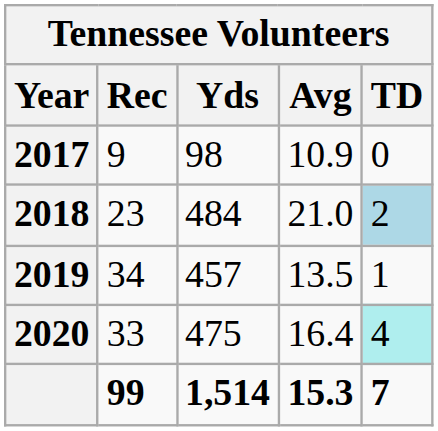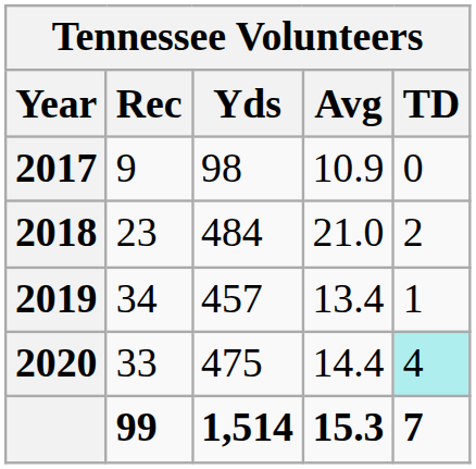2018 | TD: lightblue background -> no background
2019 | Avg: 13.5 -> 13.4
2020 | Avg: 16.4 -> 14.4
